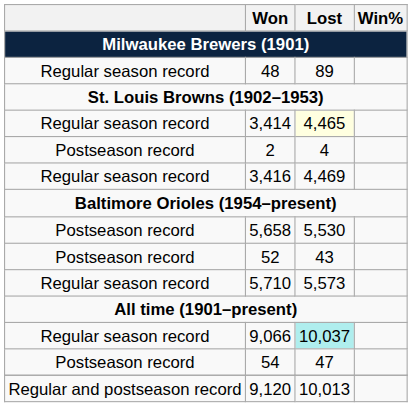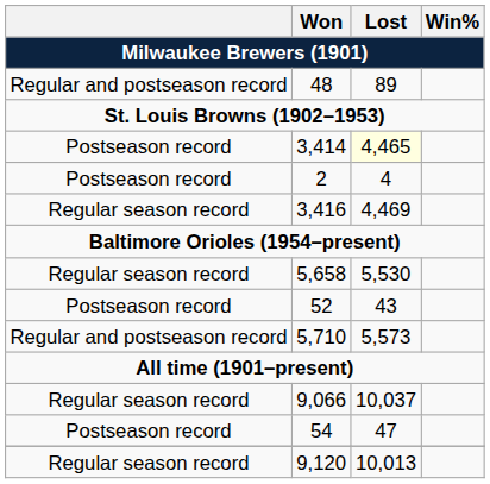48 | column 1: Regular season record -> Regular and postseason record
3,414 | column 1: Regular season record -> Postseason record
5,658 | column 1: Postseason record -> Regular season record
5,710 | column 1: Regular season record -> Regular and postseason record
9,066 | Lost: paleturquoise background -> no background
9,120 | column 1: Regular and postseason record -> Regular season record
